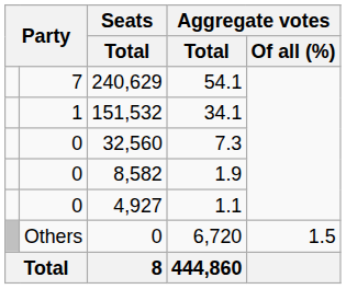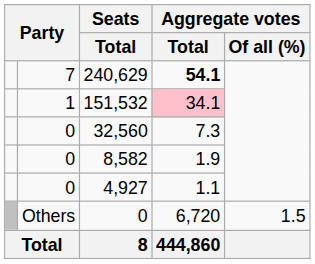240,629 | Aggregate votes / Total: normal -> bold
151,532 | Aggregate votes / Total: no background -> pink background
